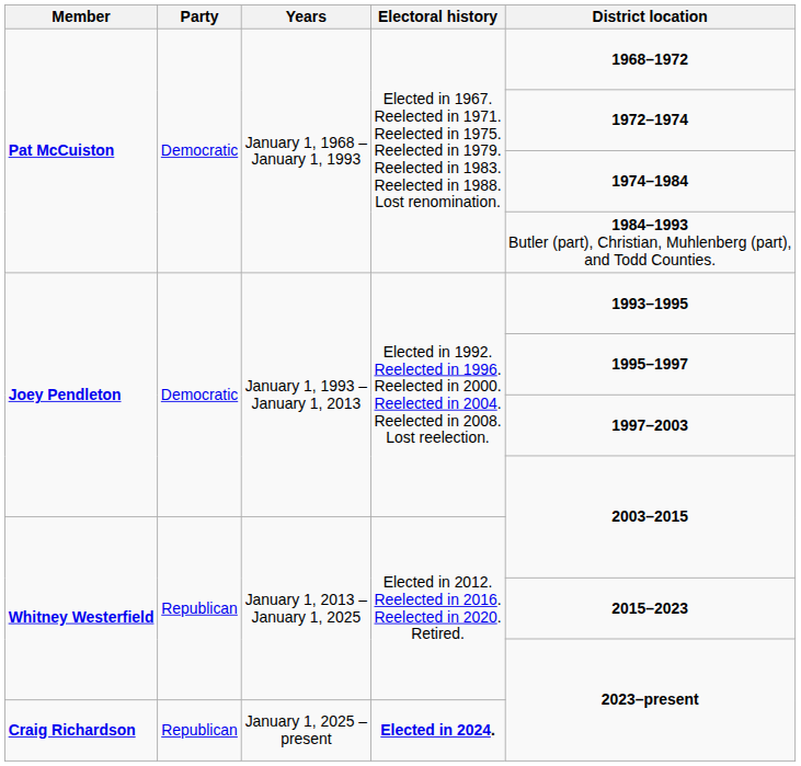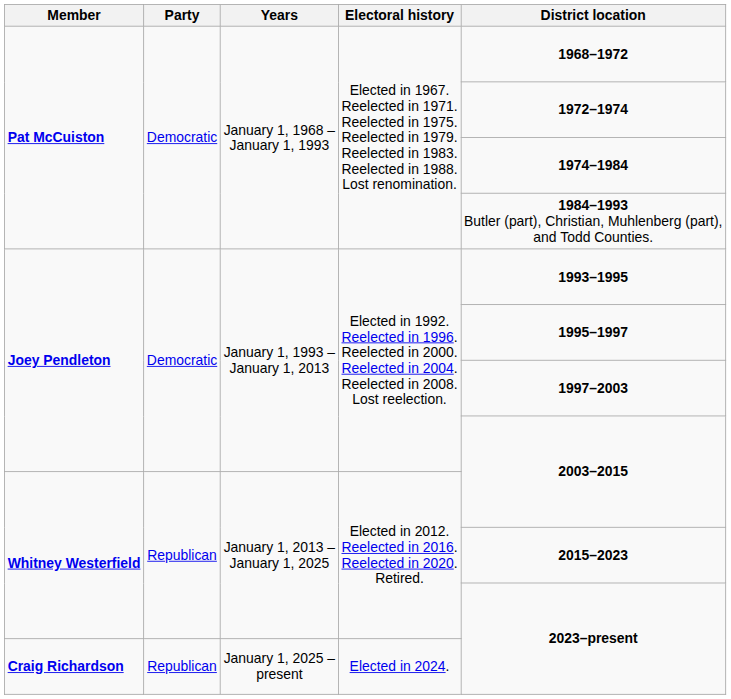Craig Richardson | Electoral history: bold -> normal
